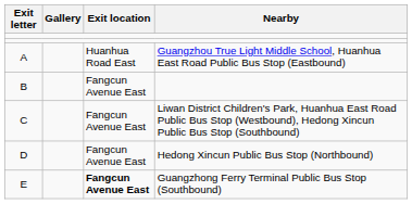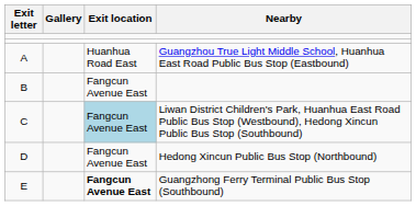C | Exit location: no background -> lightblue background
